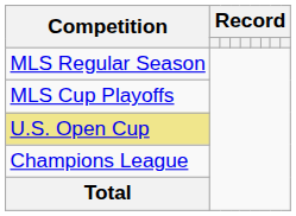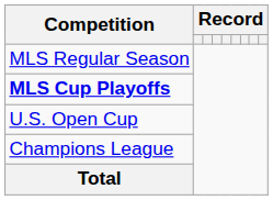MLS Cup Playoffs | Competition: normal -> bold
U.S. Open Cup | Competition: khaki background -> no background
